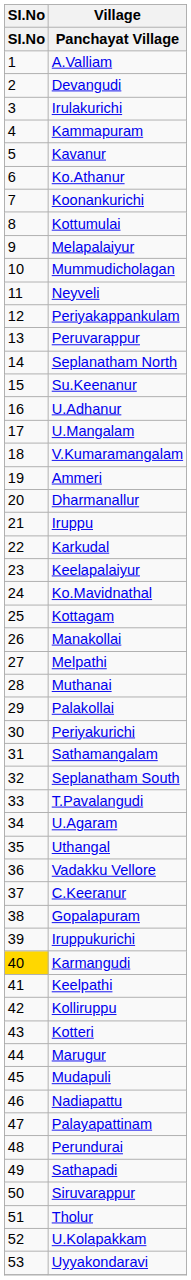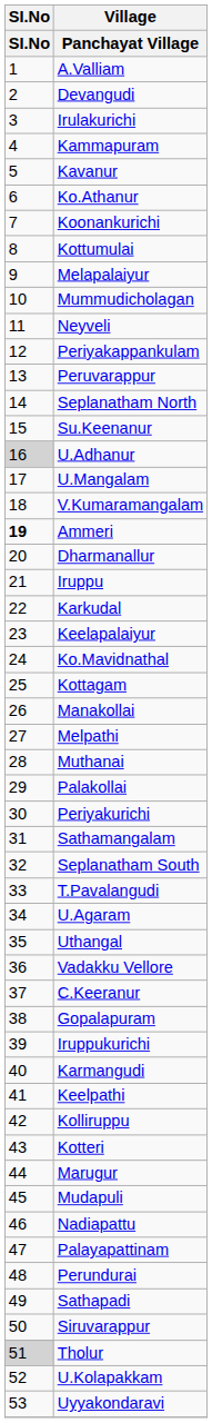U.Adhanur | SI.No: no background -> lightgrey background
Ammeri | SI.No: normal -> bold
Karmangudi | SI.No: gold background -> no background
Tholur | SI.No: no background -> lightgrey background
